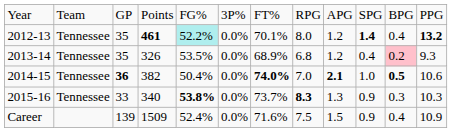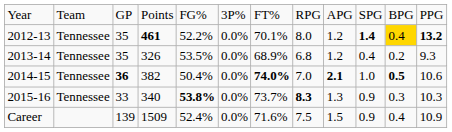2012-13 | column 5: paleturquoise background -> no background
2012-13 | column 11: no background -> gold background
2013-14 | column 11: pink background -> no background
